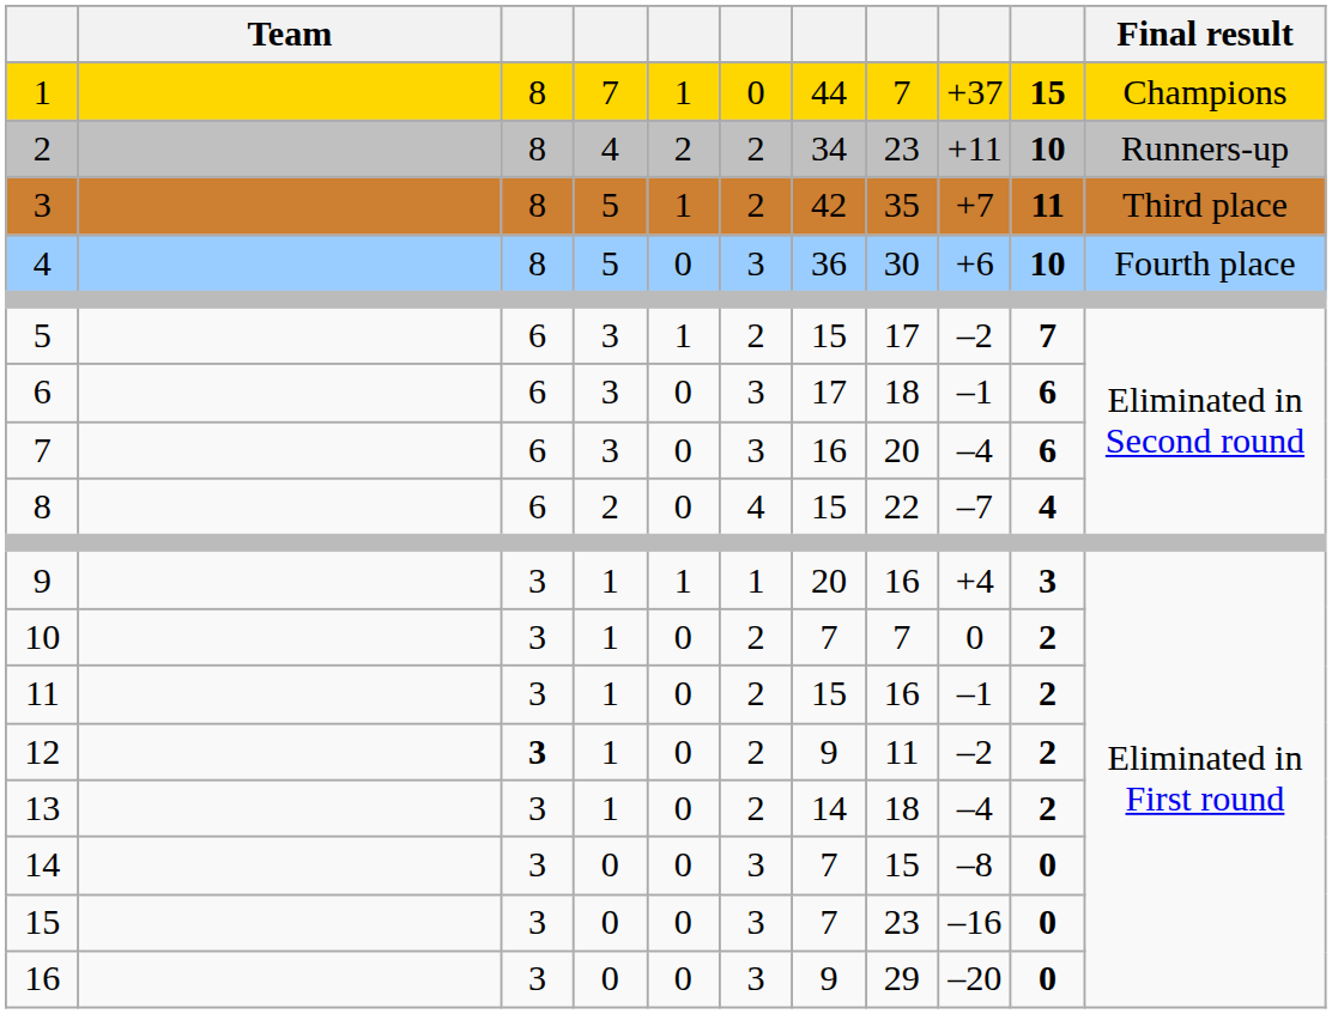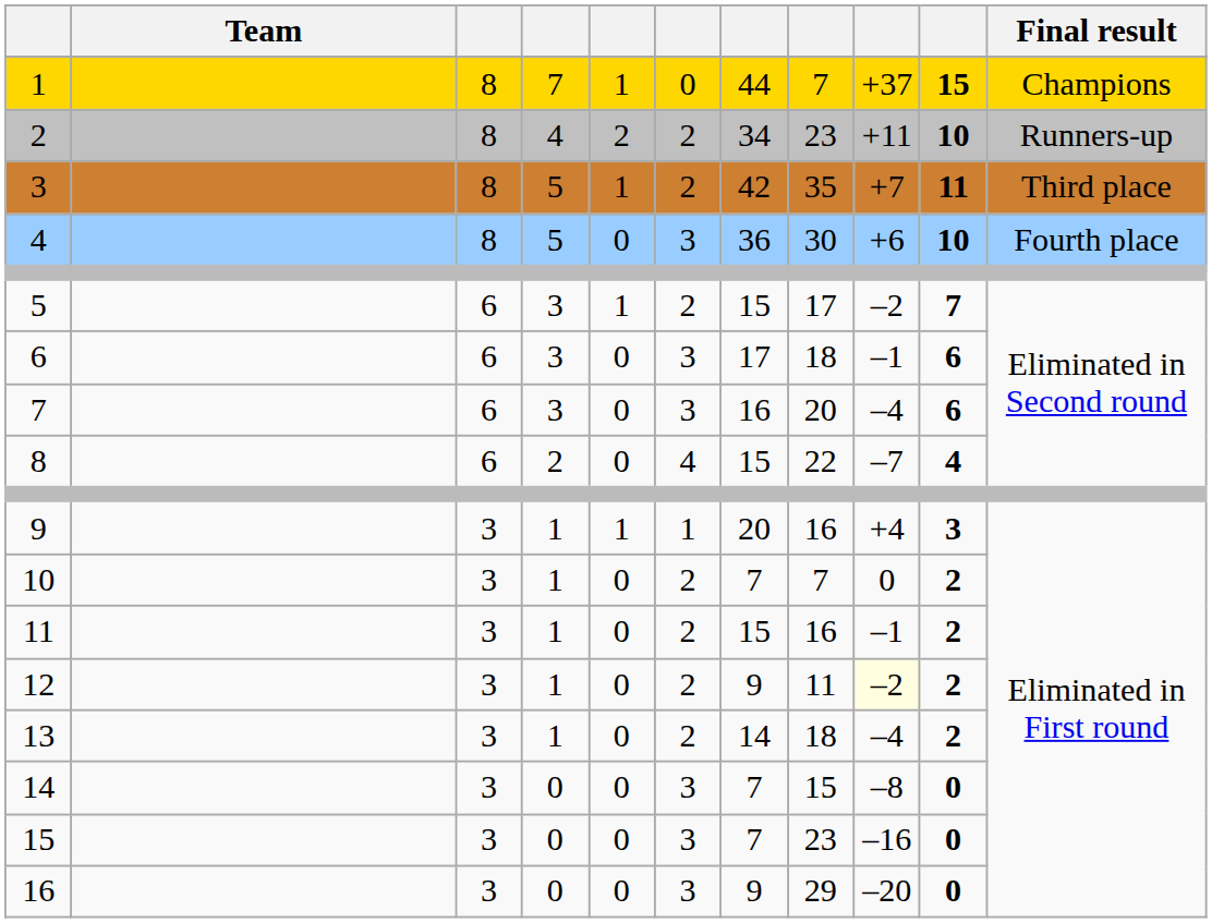12 | column 3: bold -> normal
12 | column 9: no background -> lightyellow background
